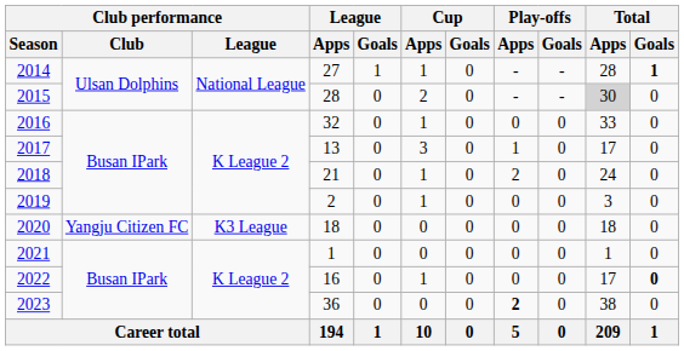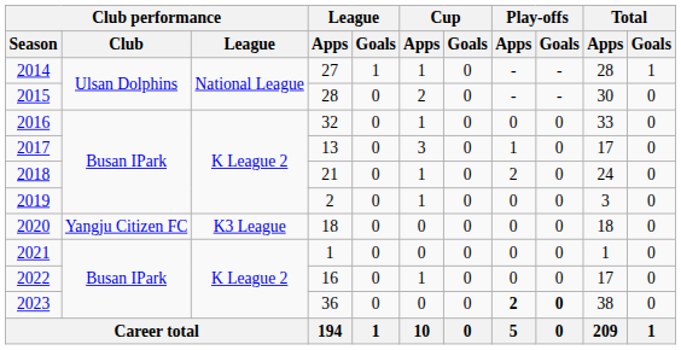2014 | Total / Goals: bold -> normal
2015 | Total / Apps: lightgrey background -> no background
2022 | Total / Goals: bold -> normal
2023 | Play-offs / Goals: normal -> bold
